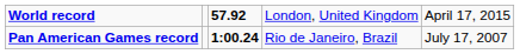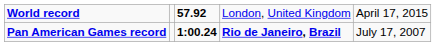Pan American Games record | column 4: normal -> bold
